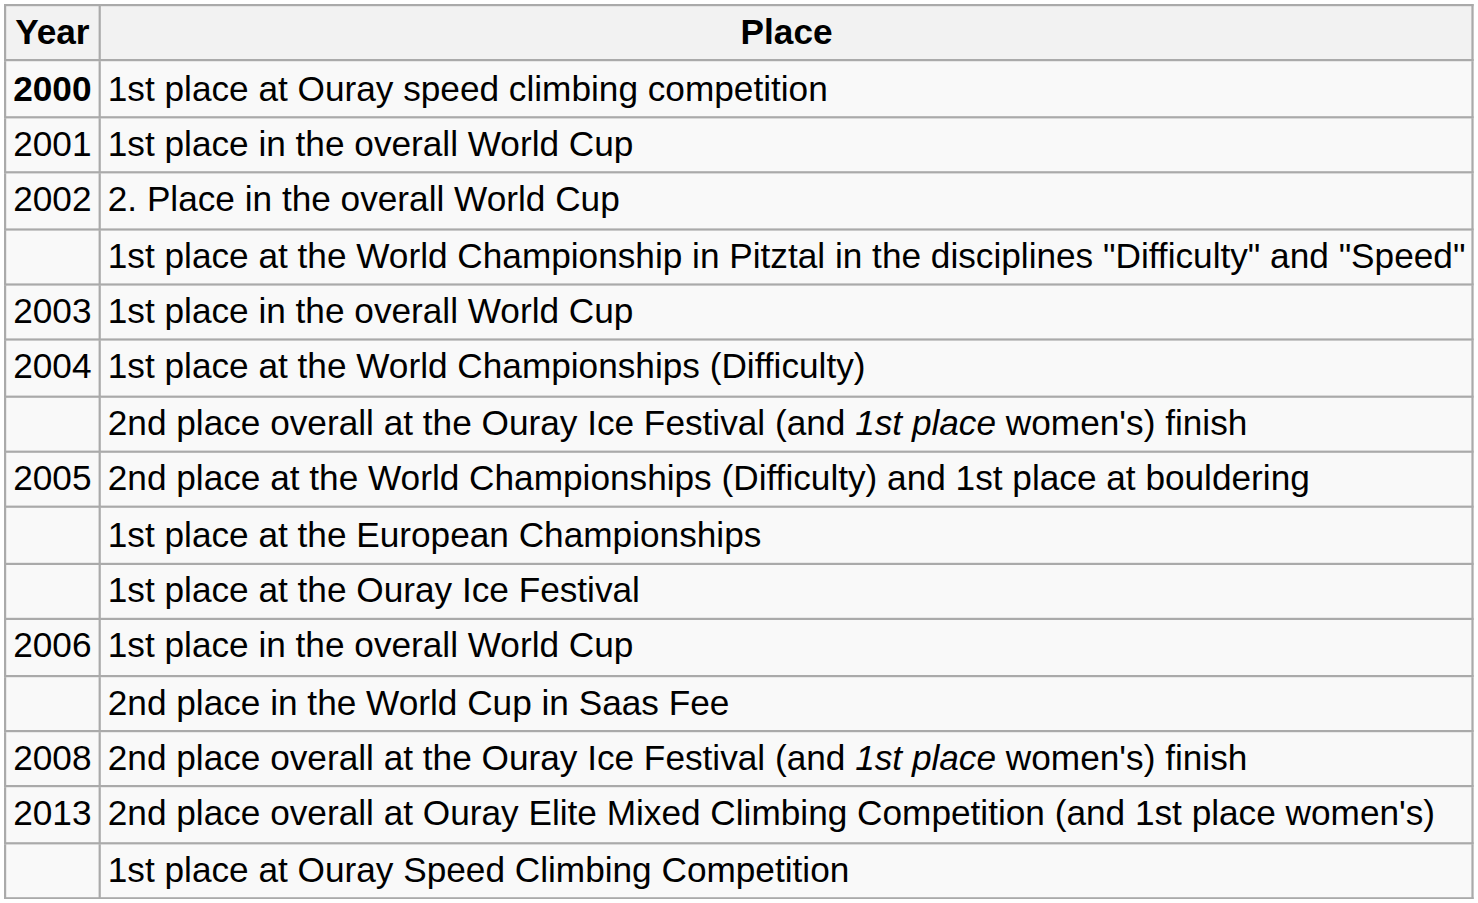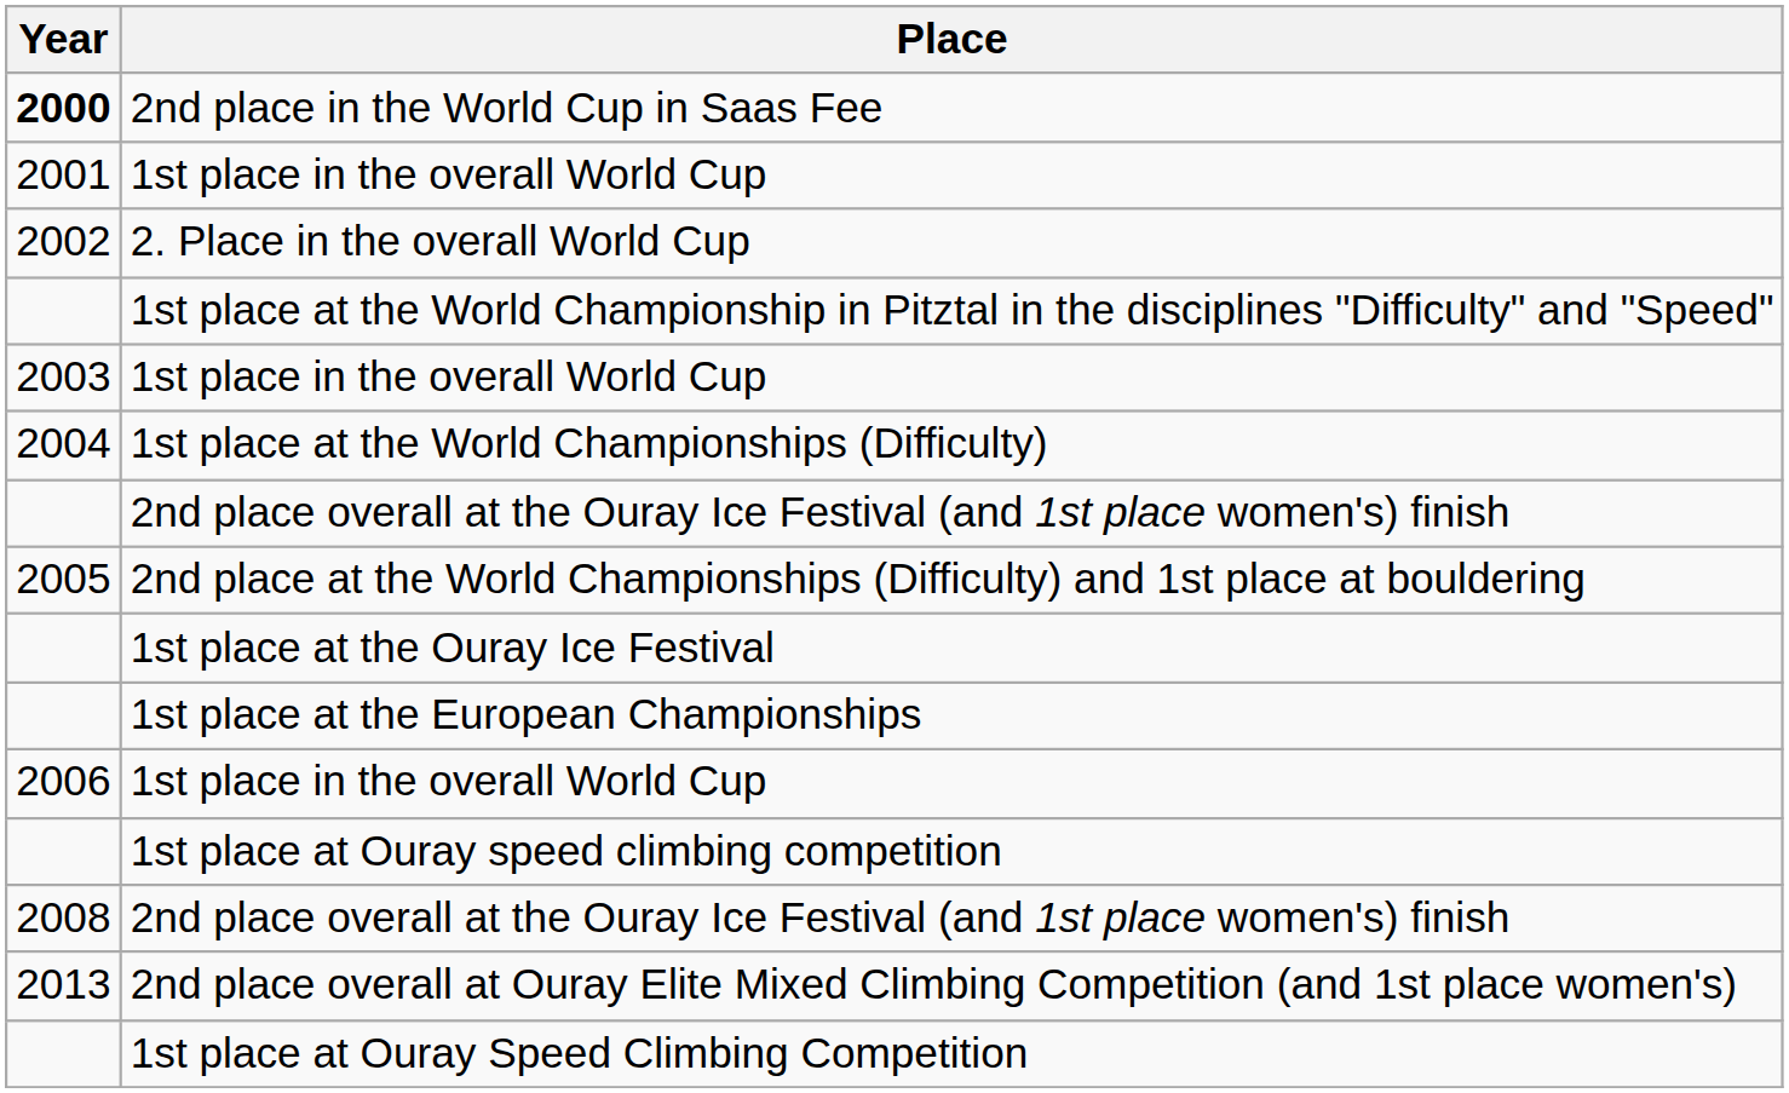row 2 | Place: 1st place at Ouray speed climbing competition -> 2nd place in the World Cup in Saas Fee
row 10 | Place: 1st place at the European Championships -> 1st place at the Ouray Ice Festival
row 11 | Place: 1st place at the Ouray Ice Festival -> 1st place at the European Championships
row 13 | Place: 2nd place in the World Cup in Saas Fee -> 1st place at Ouray speed climbing competition
